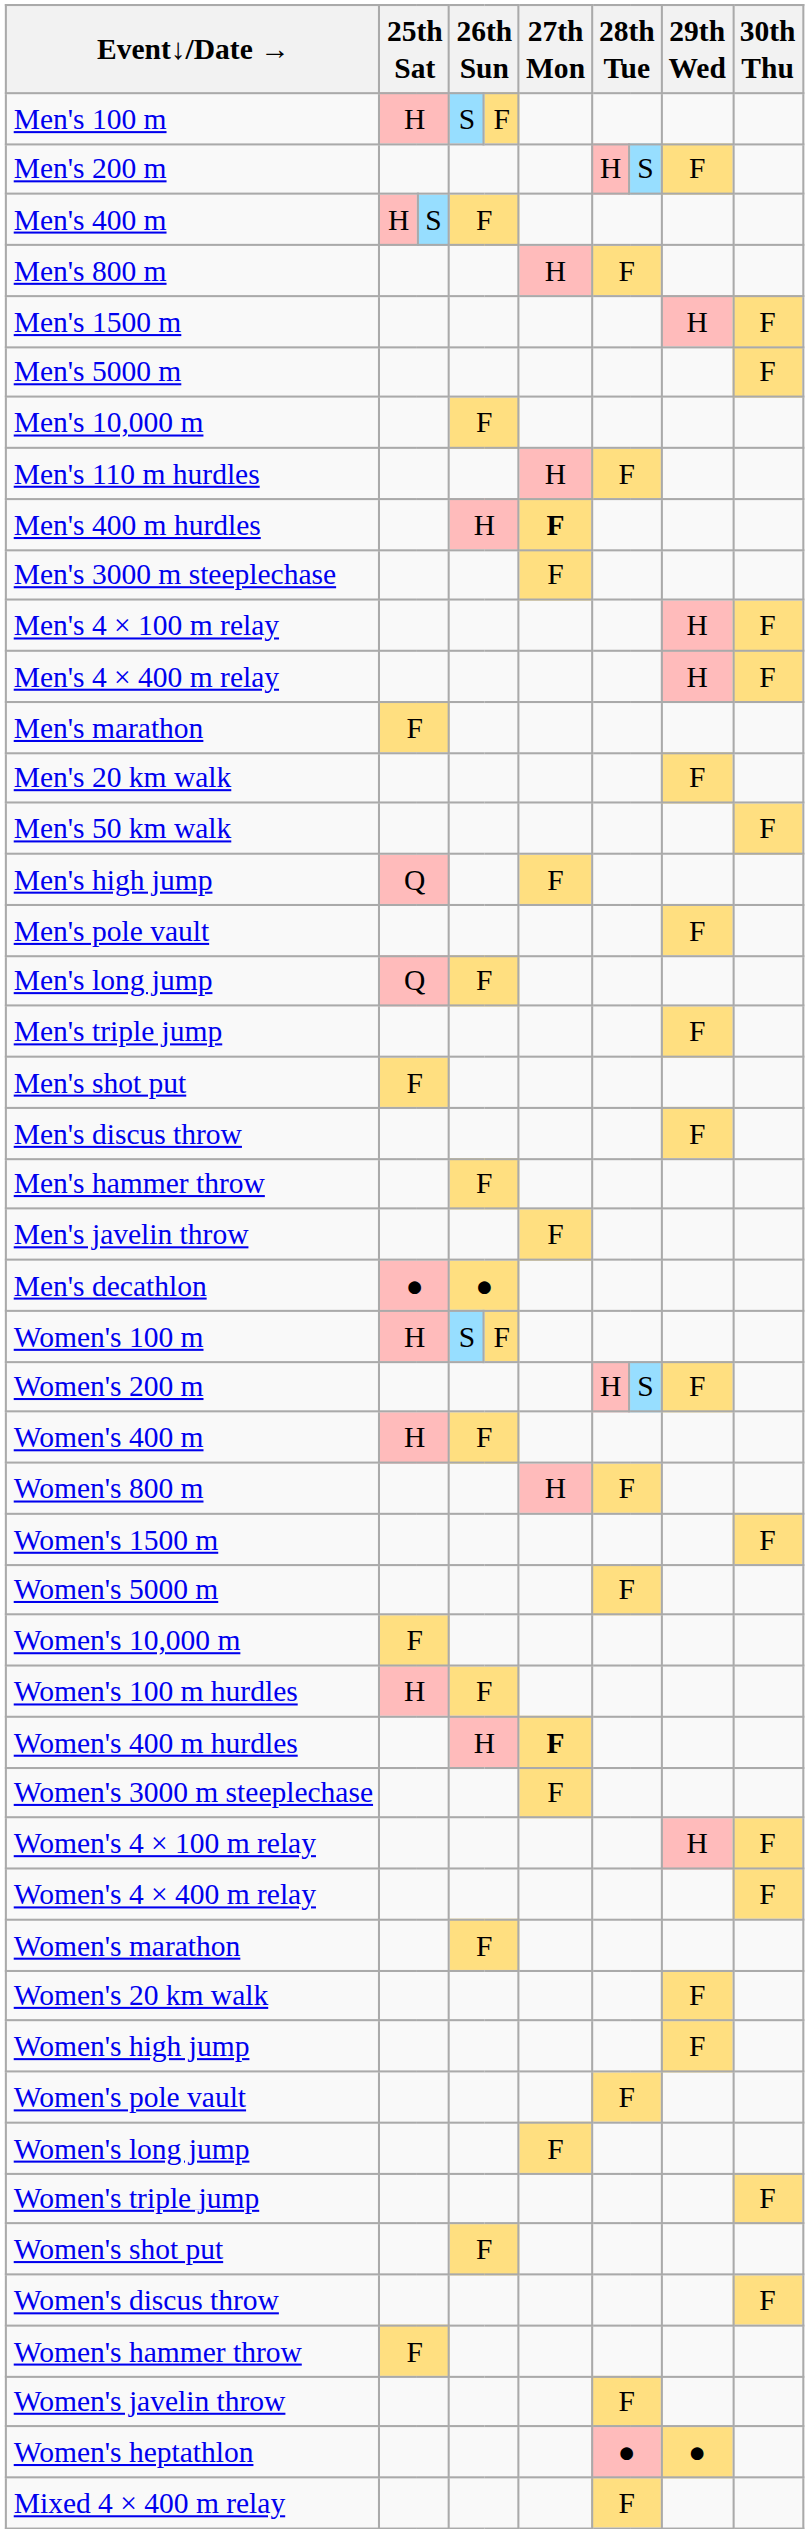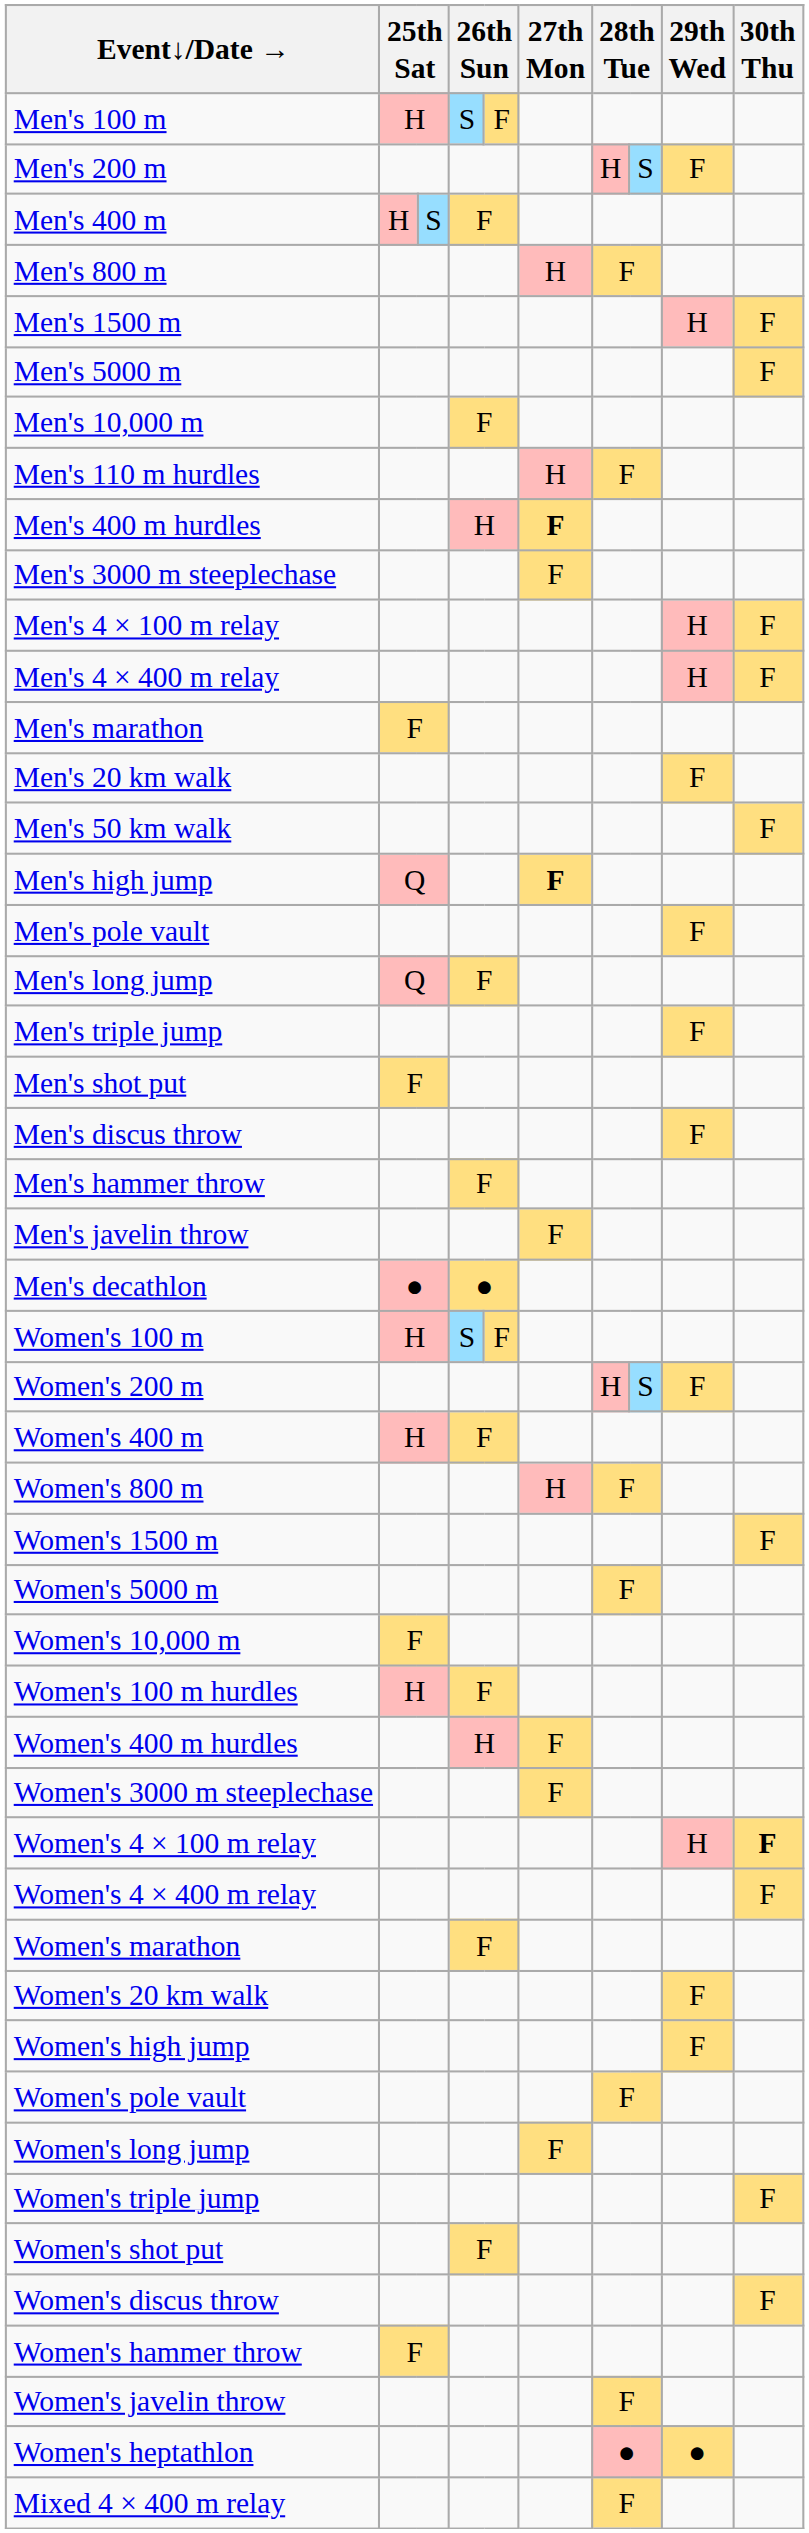Men's high jump | 27th Mon: normal -> bold
Women's 400 m hurdles | 27th Mon: bold -> normal
Women's 4 × 100 m relay | 30th Thu: normal -> bold
